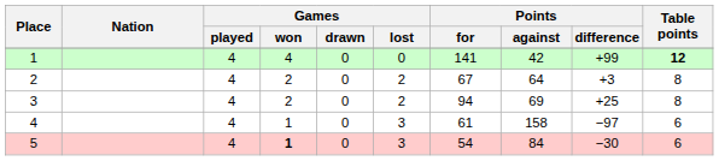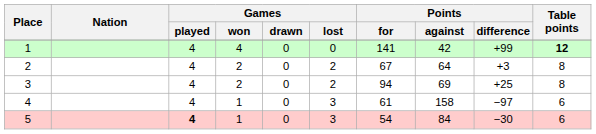5 | Games / played: normal -> bold
5 | Games / won: bold -> normal
